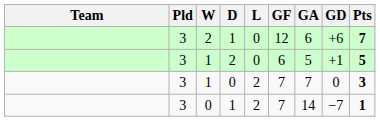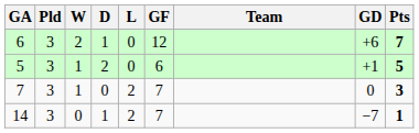columns swapped: Team <-> GA
